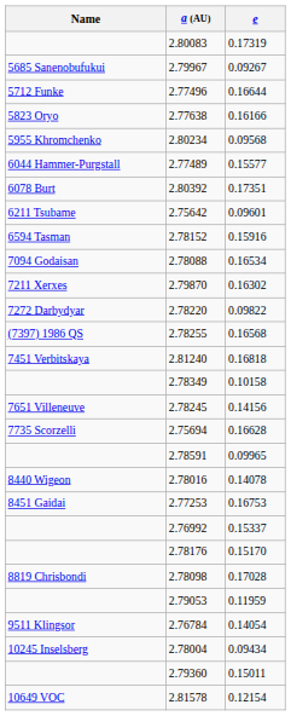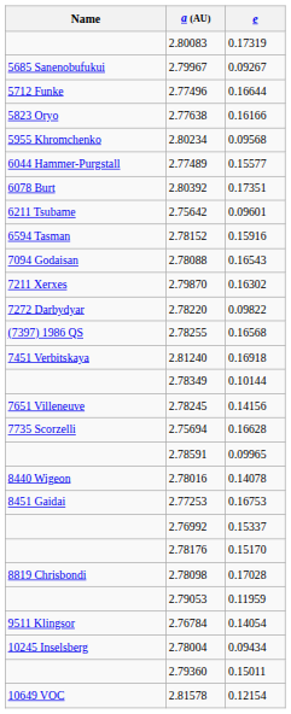2.78088 | e: 0.16534 -> 0.16543
2.81240 | e: 0.16818 -> 0.16918
2.78349 | e: 0.10158 -> 0.10144
